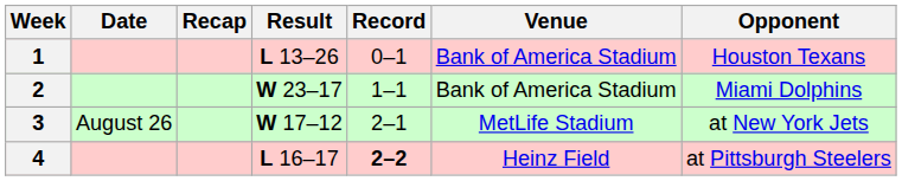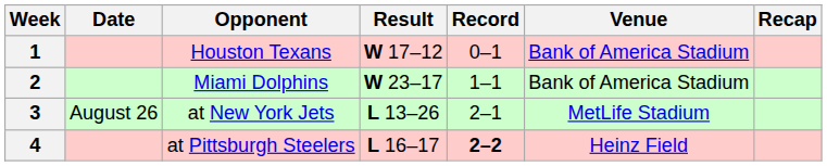columns swapped: Opponent <-> Recap
1 | Result: L 13–26 -> W 17–12
3 | Result: W 17–12 -> L 13–26
